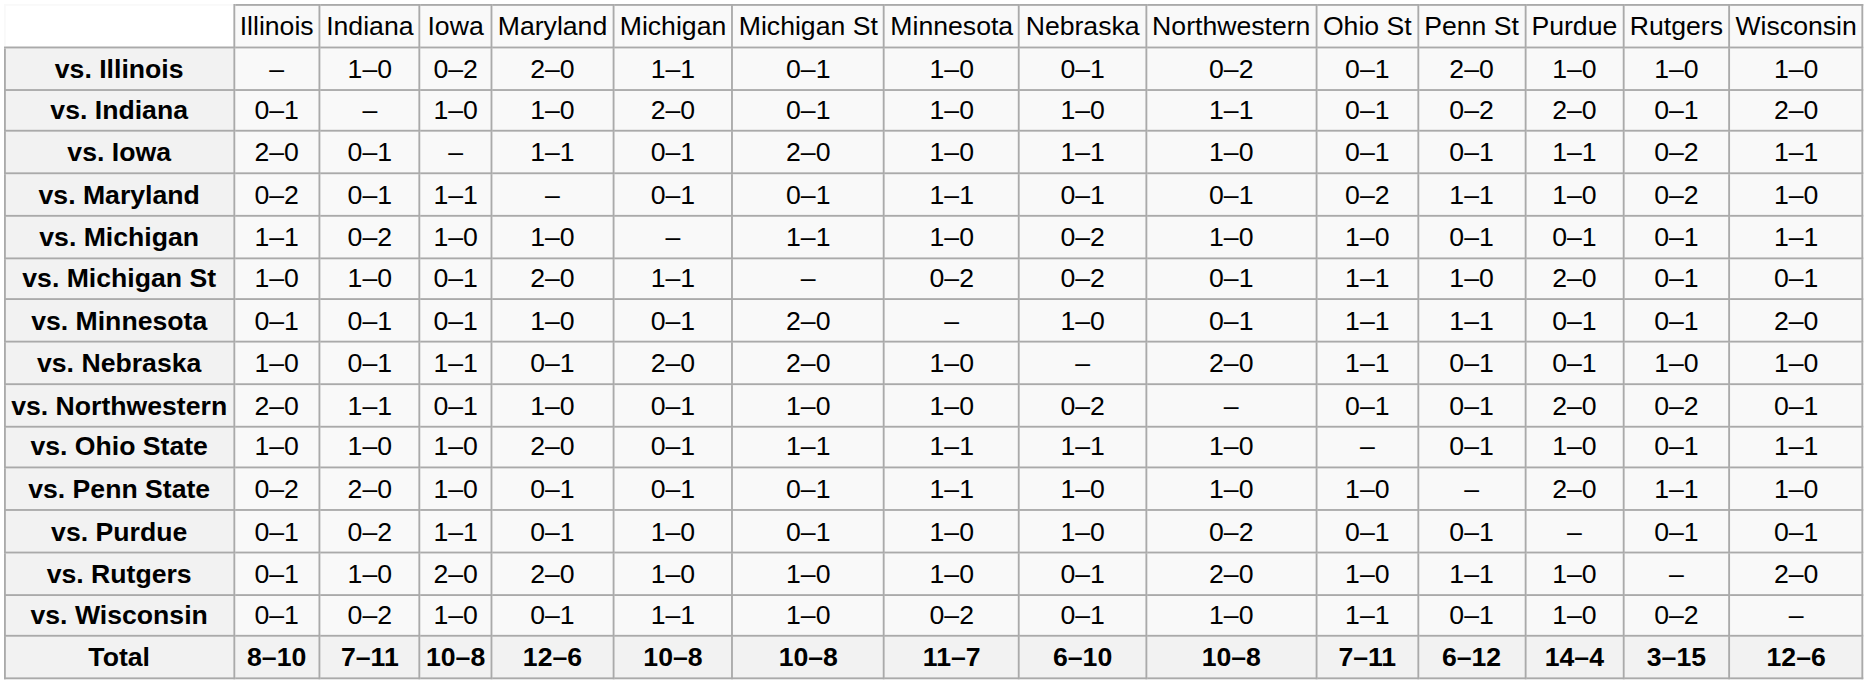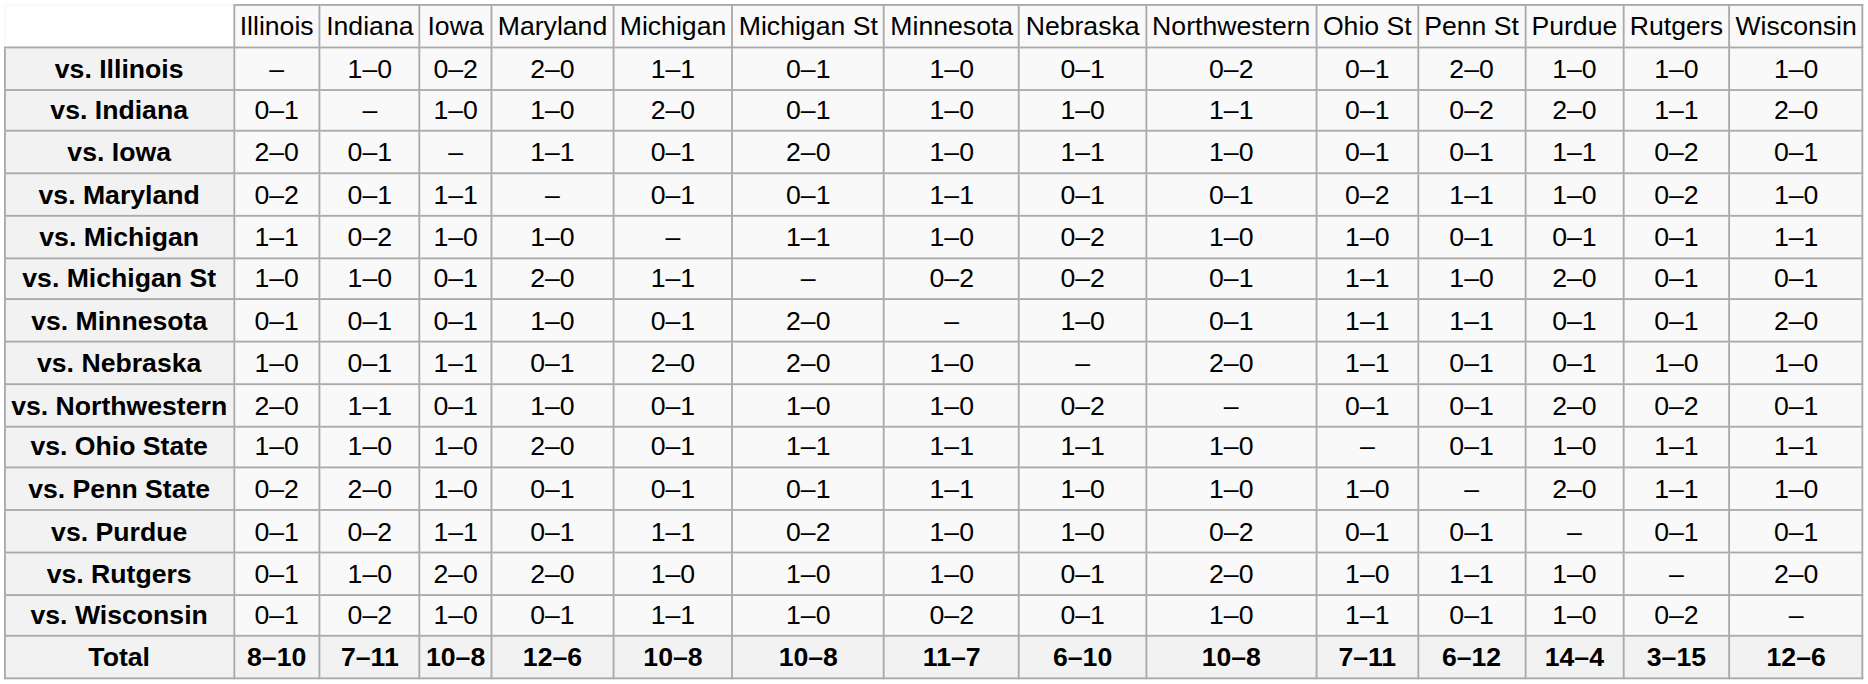vs. Indiana | column 14: 0–1 -> 1–1
vs. Iowa | column 15: 1–1 -> 0–1
vs. Ohio State | column 14: 0–1 -> 1–1
vs. Purdue | column 6: 1–0 -> 1–1
vs. Purdue | column 7: 0–1 -> 0–2
